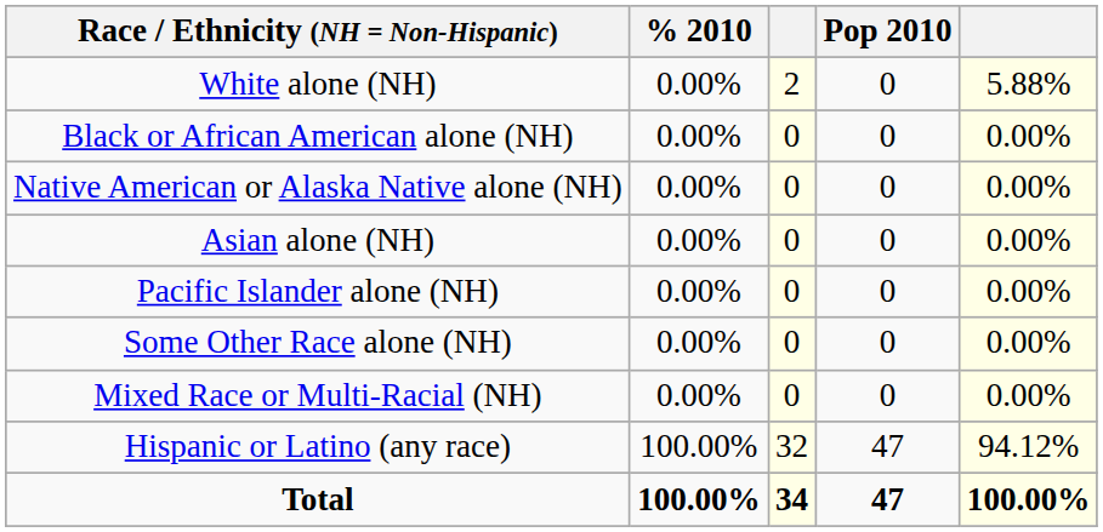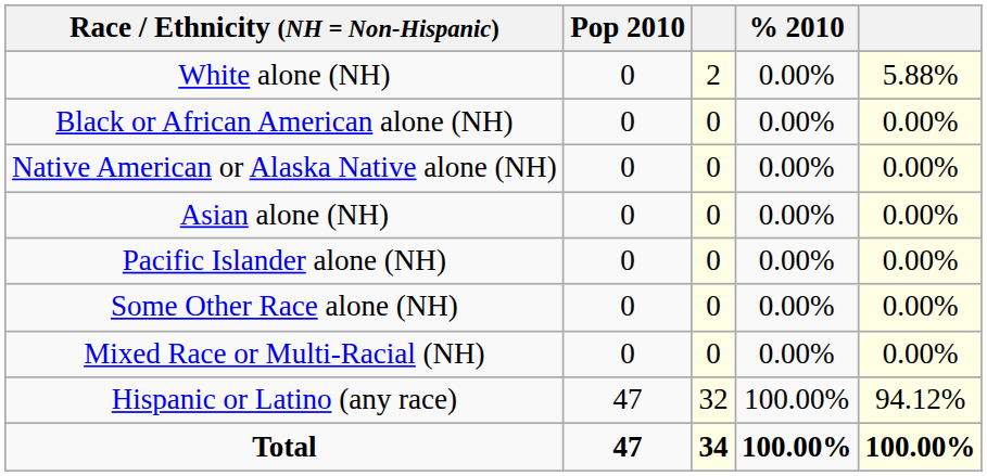columns swapped: Pop 2010 <-> % 2010
